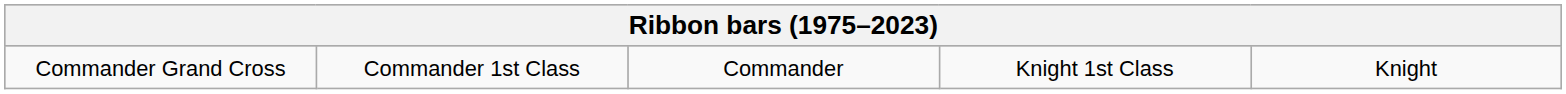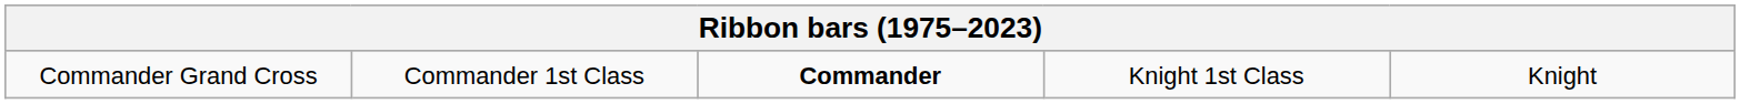Commander Grand Cross | column 3: normal -> bold
